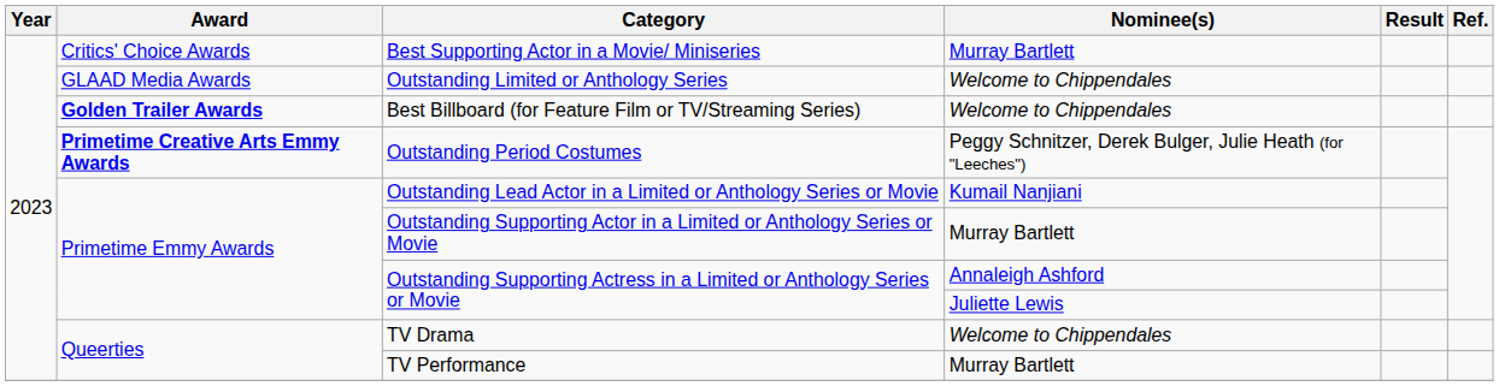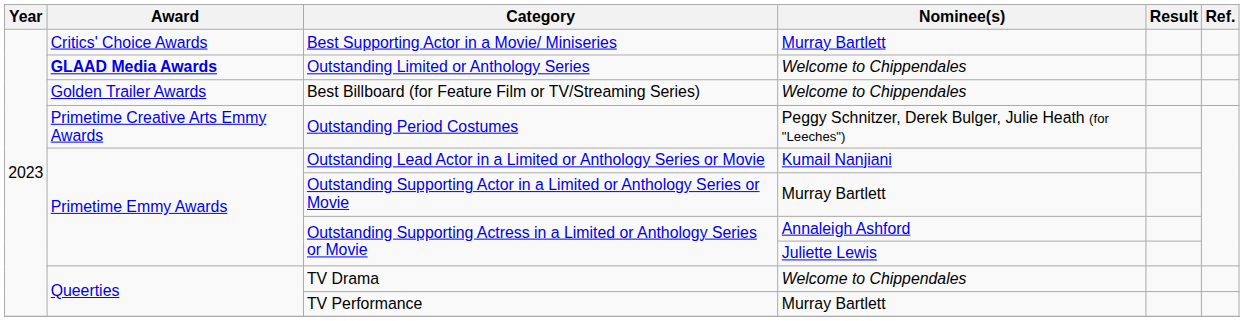Outstanding Limited or Anthology Series | Award: normal -> bold
Best Billboard (for Feature Film or TV/Streaming Series) | Award: bold -> normal
Outstanding Period Costumes | Award: bold -> normal
